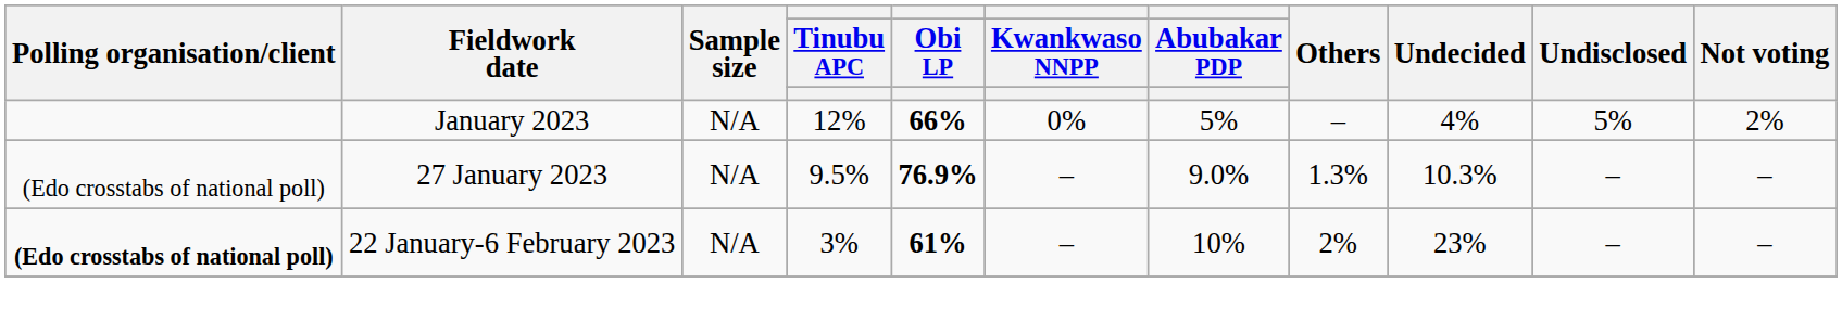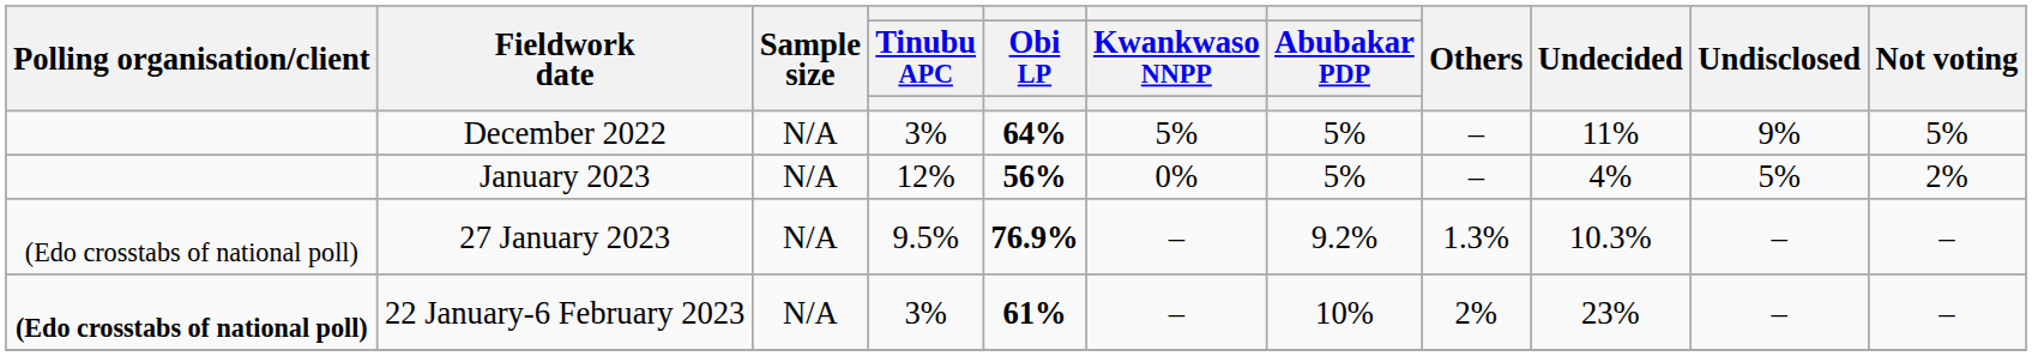+ row: December 2022 | N/A | 3% | 64% | 5% | 5% | – | 11% | 9% | 5%
January 2023 | Obi LP: 66% -> 56%
27 January 2023 | Abubakar PDP: 9.0% -> 9.2%
